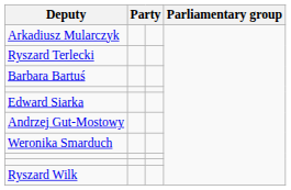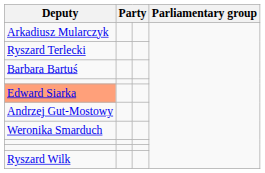Edward Siarka | Deputy: no background -> lightsalmon background
